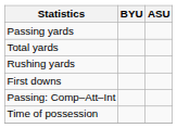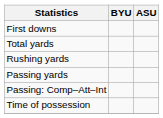rows swapped: First downs <-> Passing yards
